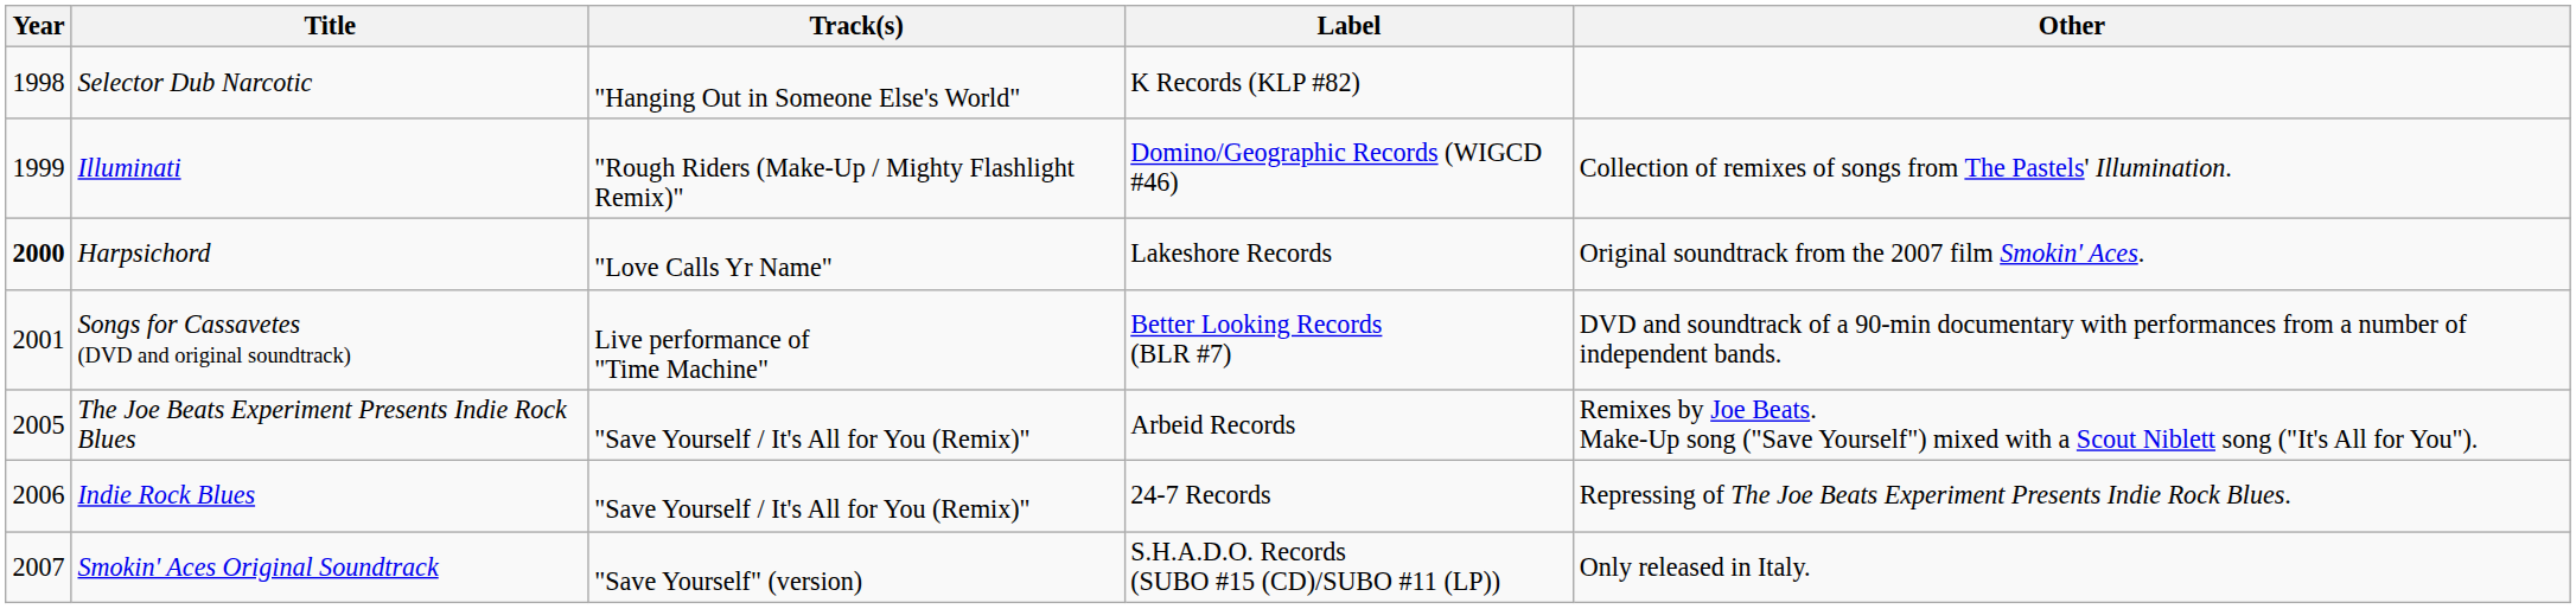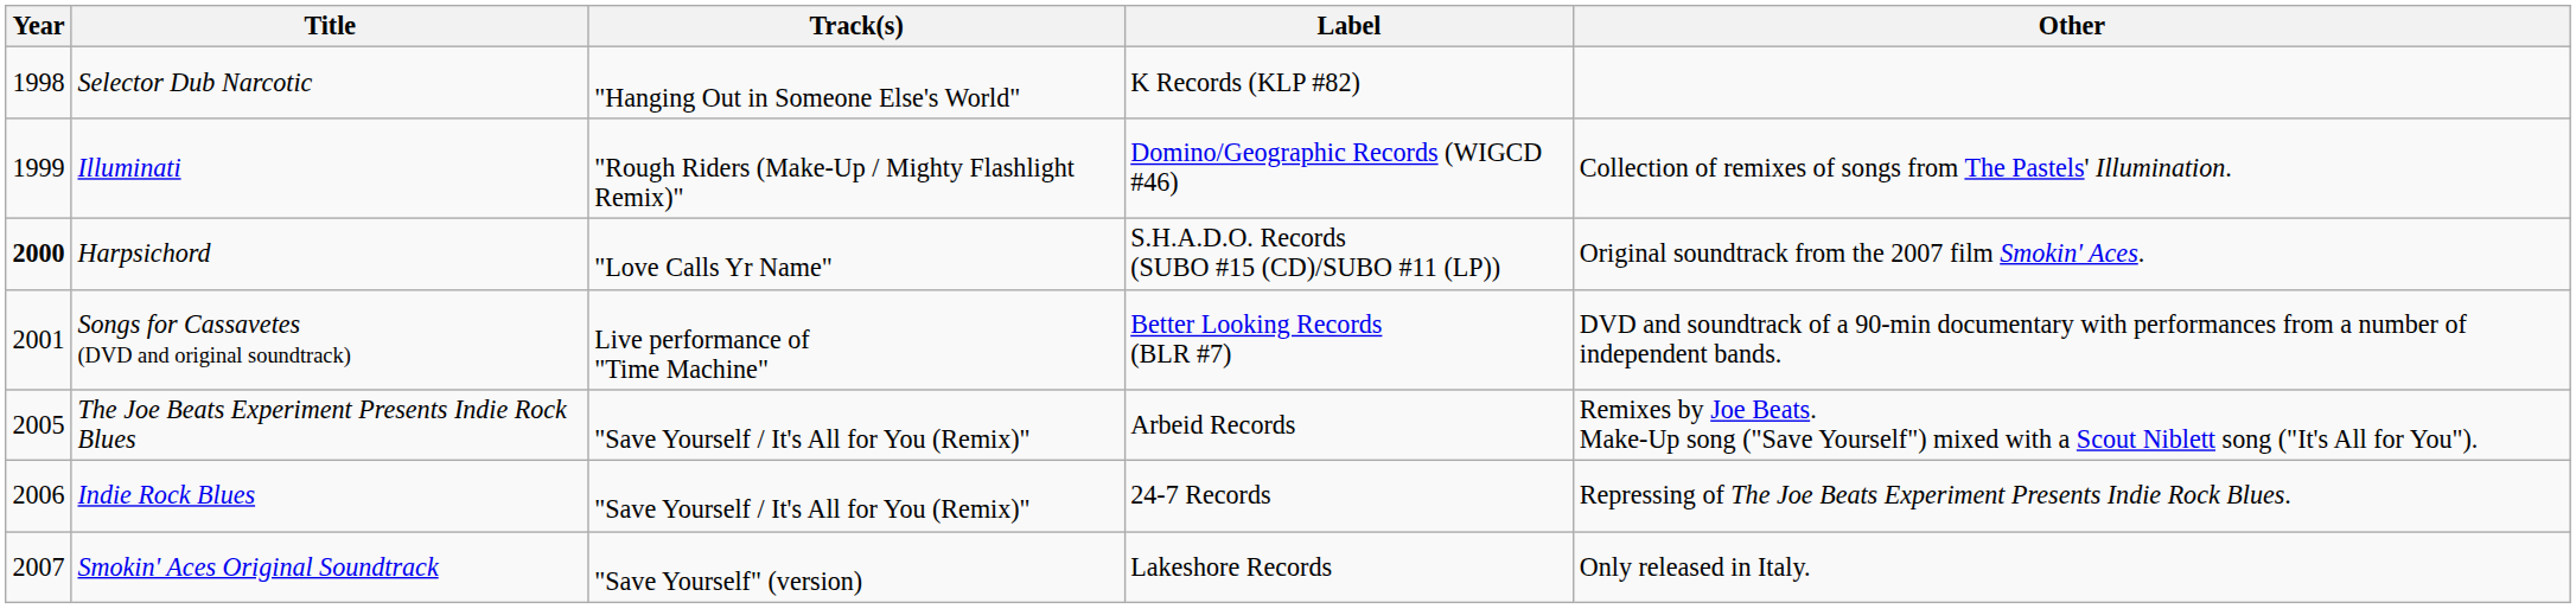Harpsichord | Label: Lakeshore Records -> S.H.A.D.O. Records (SUBO #15 (CD)/SUBO #11 (LP))
Smokin' Aces Original Soundtrack | Label: S.H.A.D.O. Records (SUBO #15 (CD)/SUBO #11 (LP)) -> Lakeshore Records
